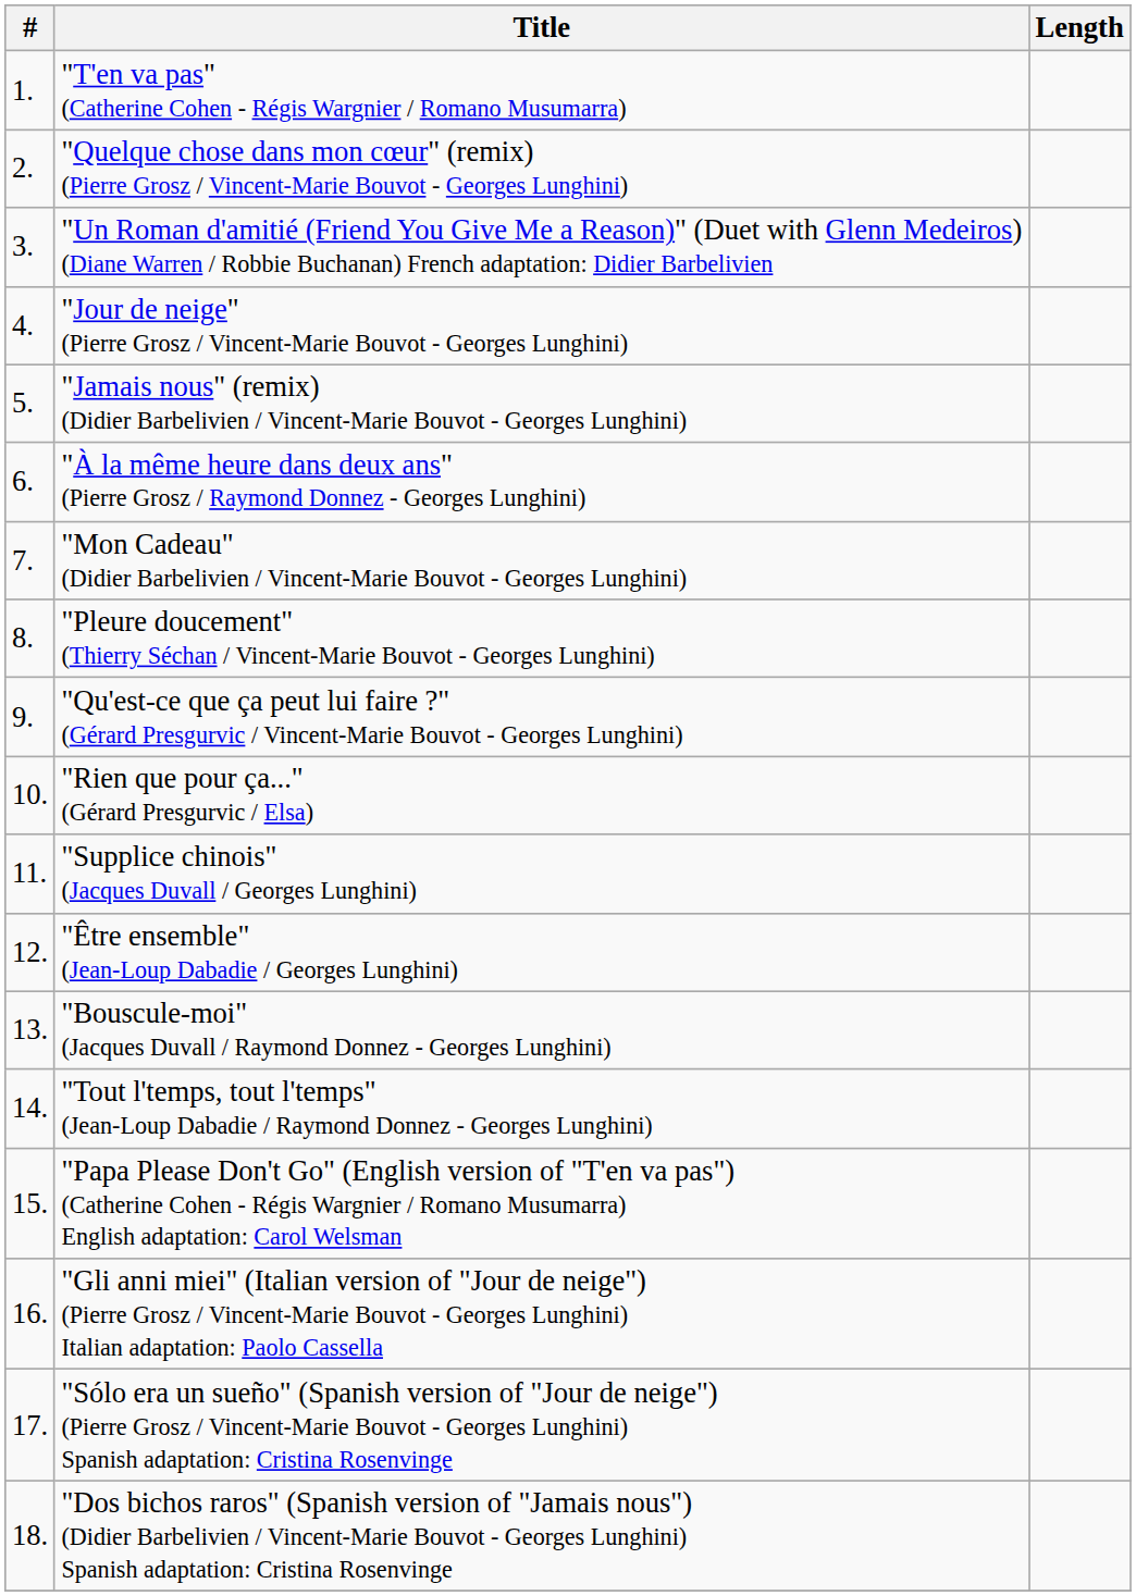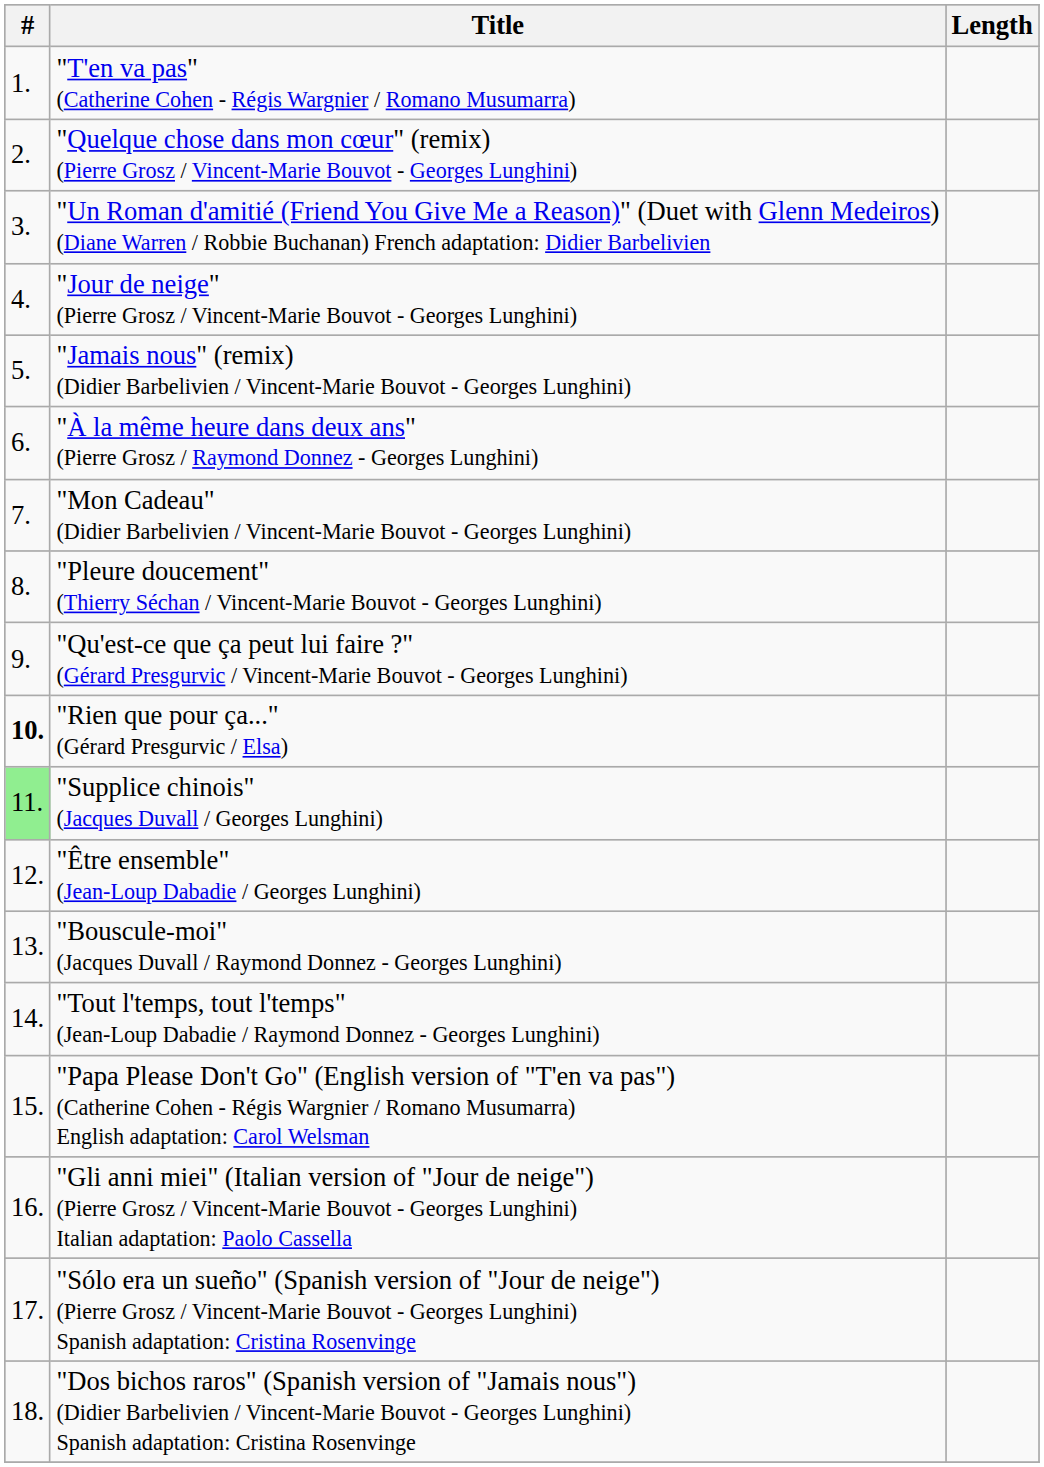"Rien que pour ça..." (Gérard Presgurvic / Elsa) | #: normal -> bold
"Supplice chinois" (Jacques Duvall / Georges Lunghini) | #: no background -> lightgreen background
